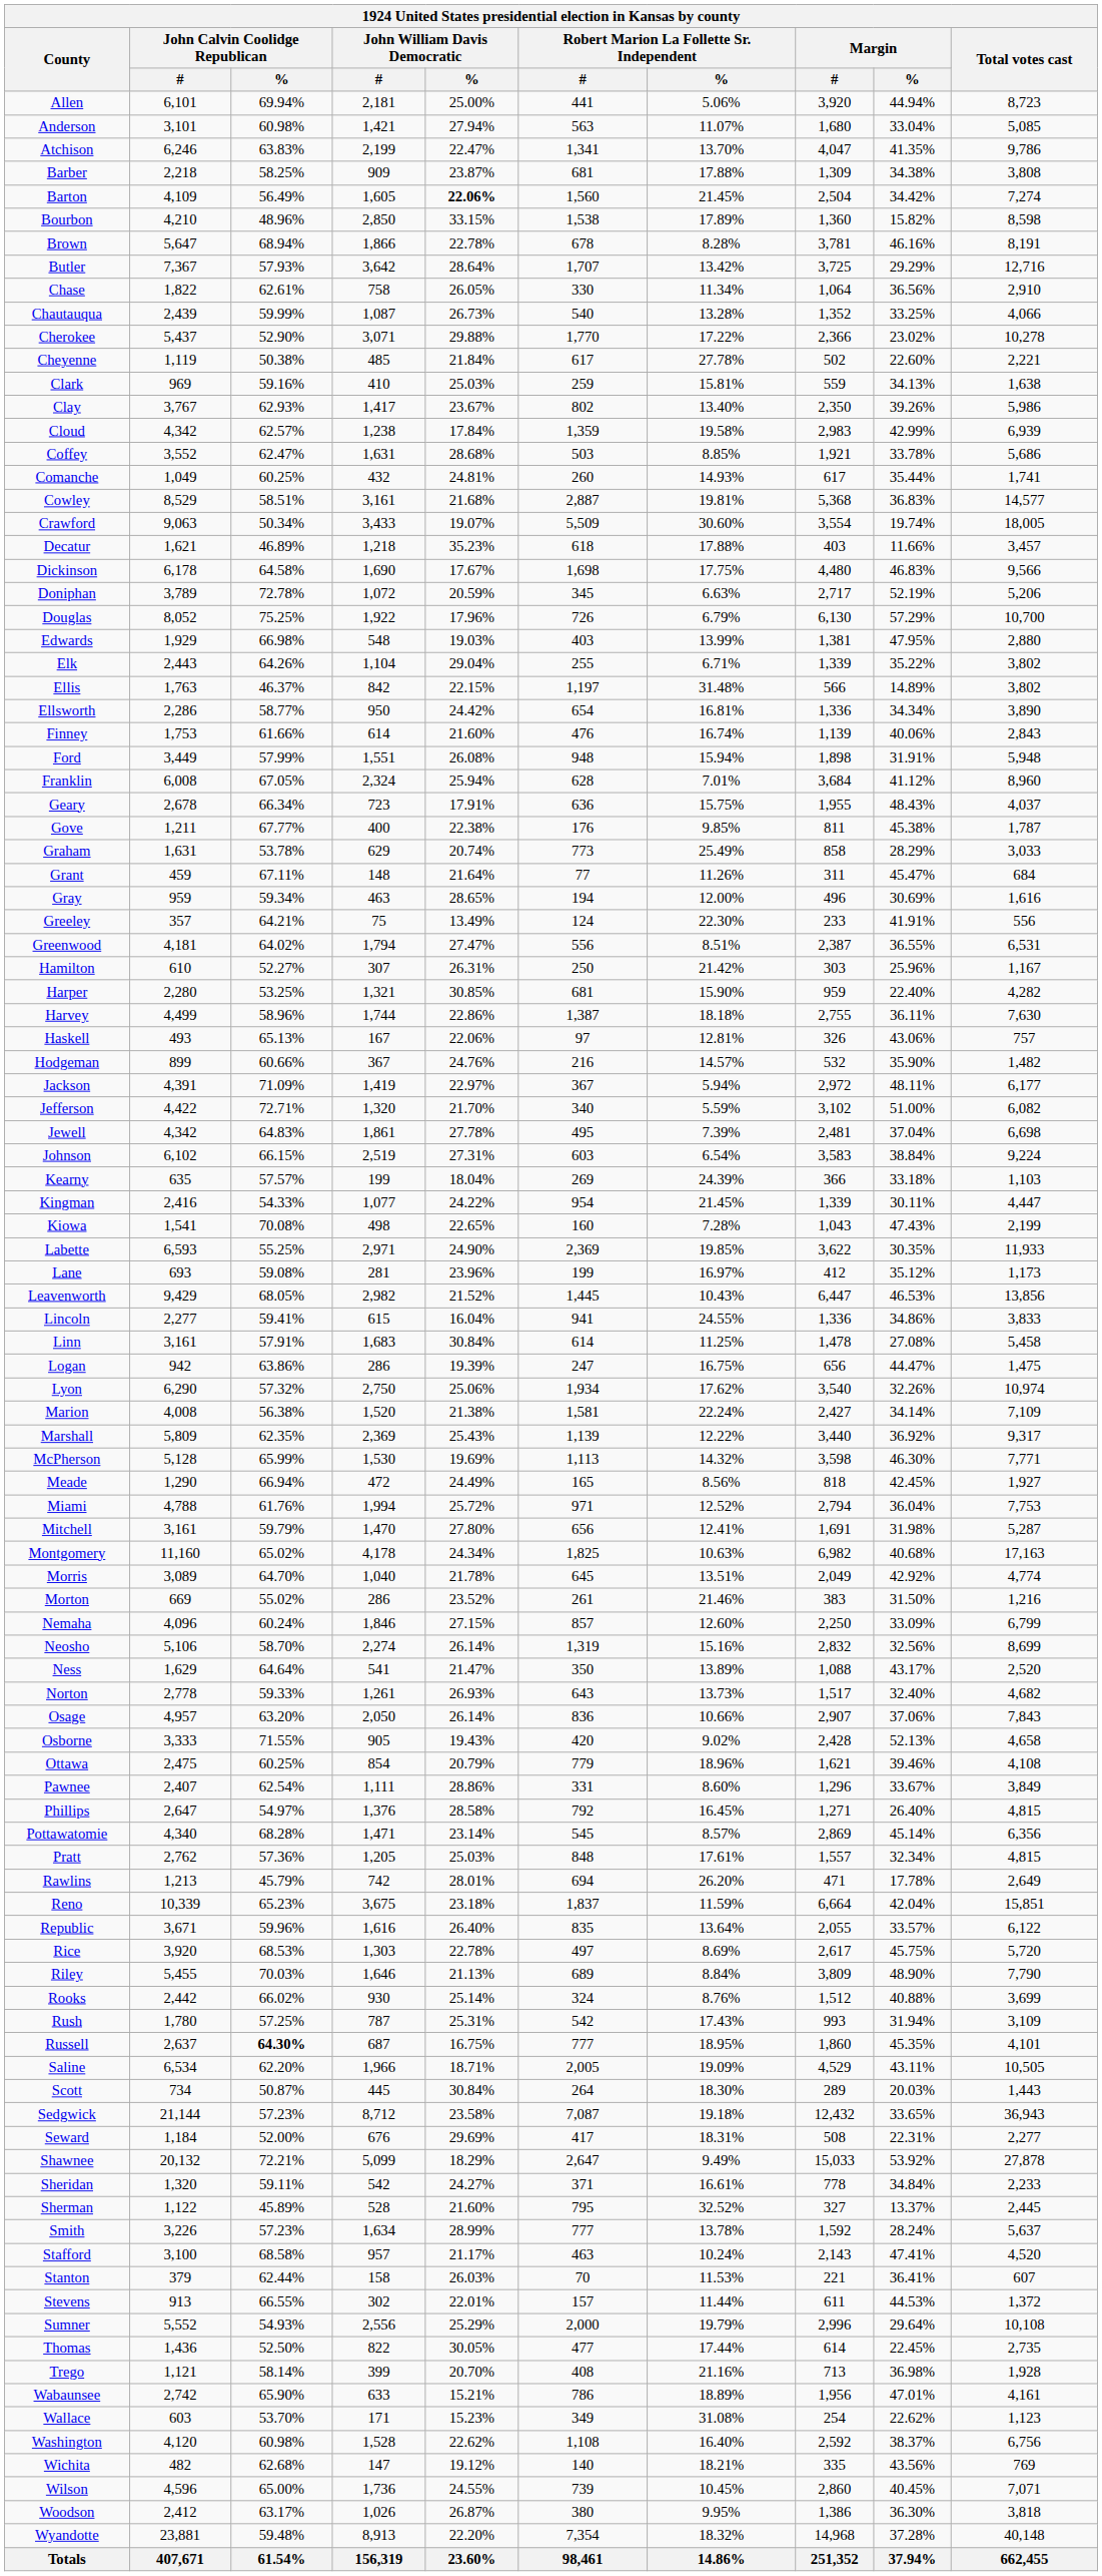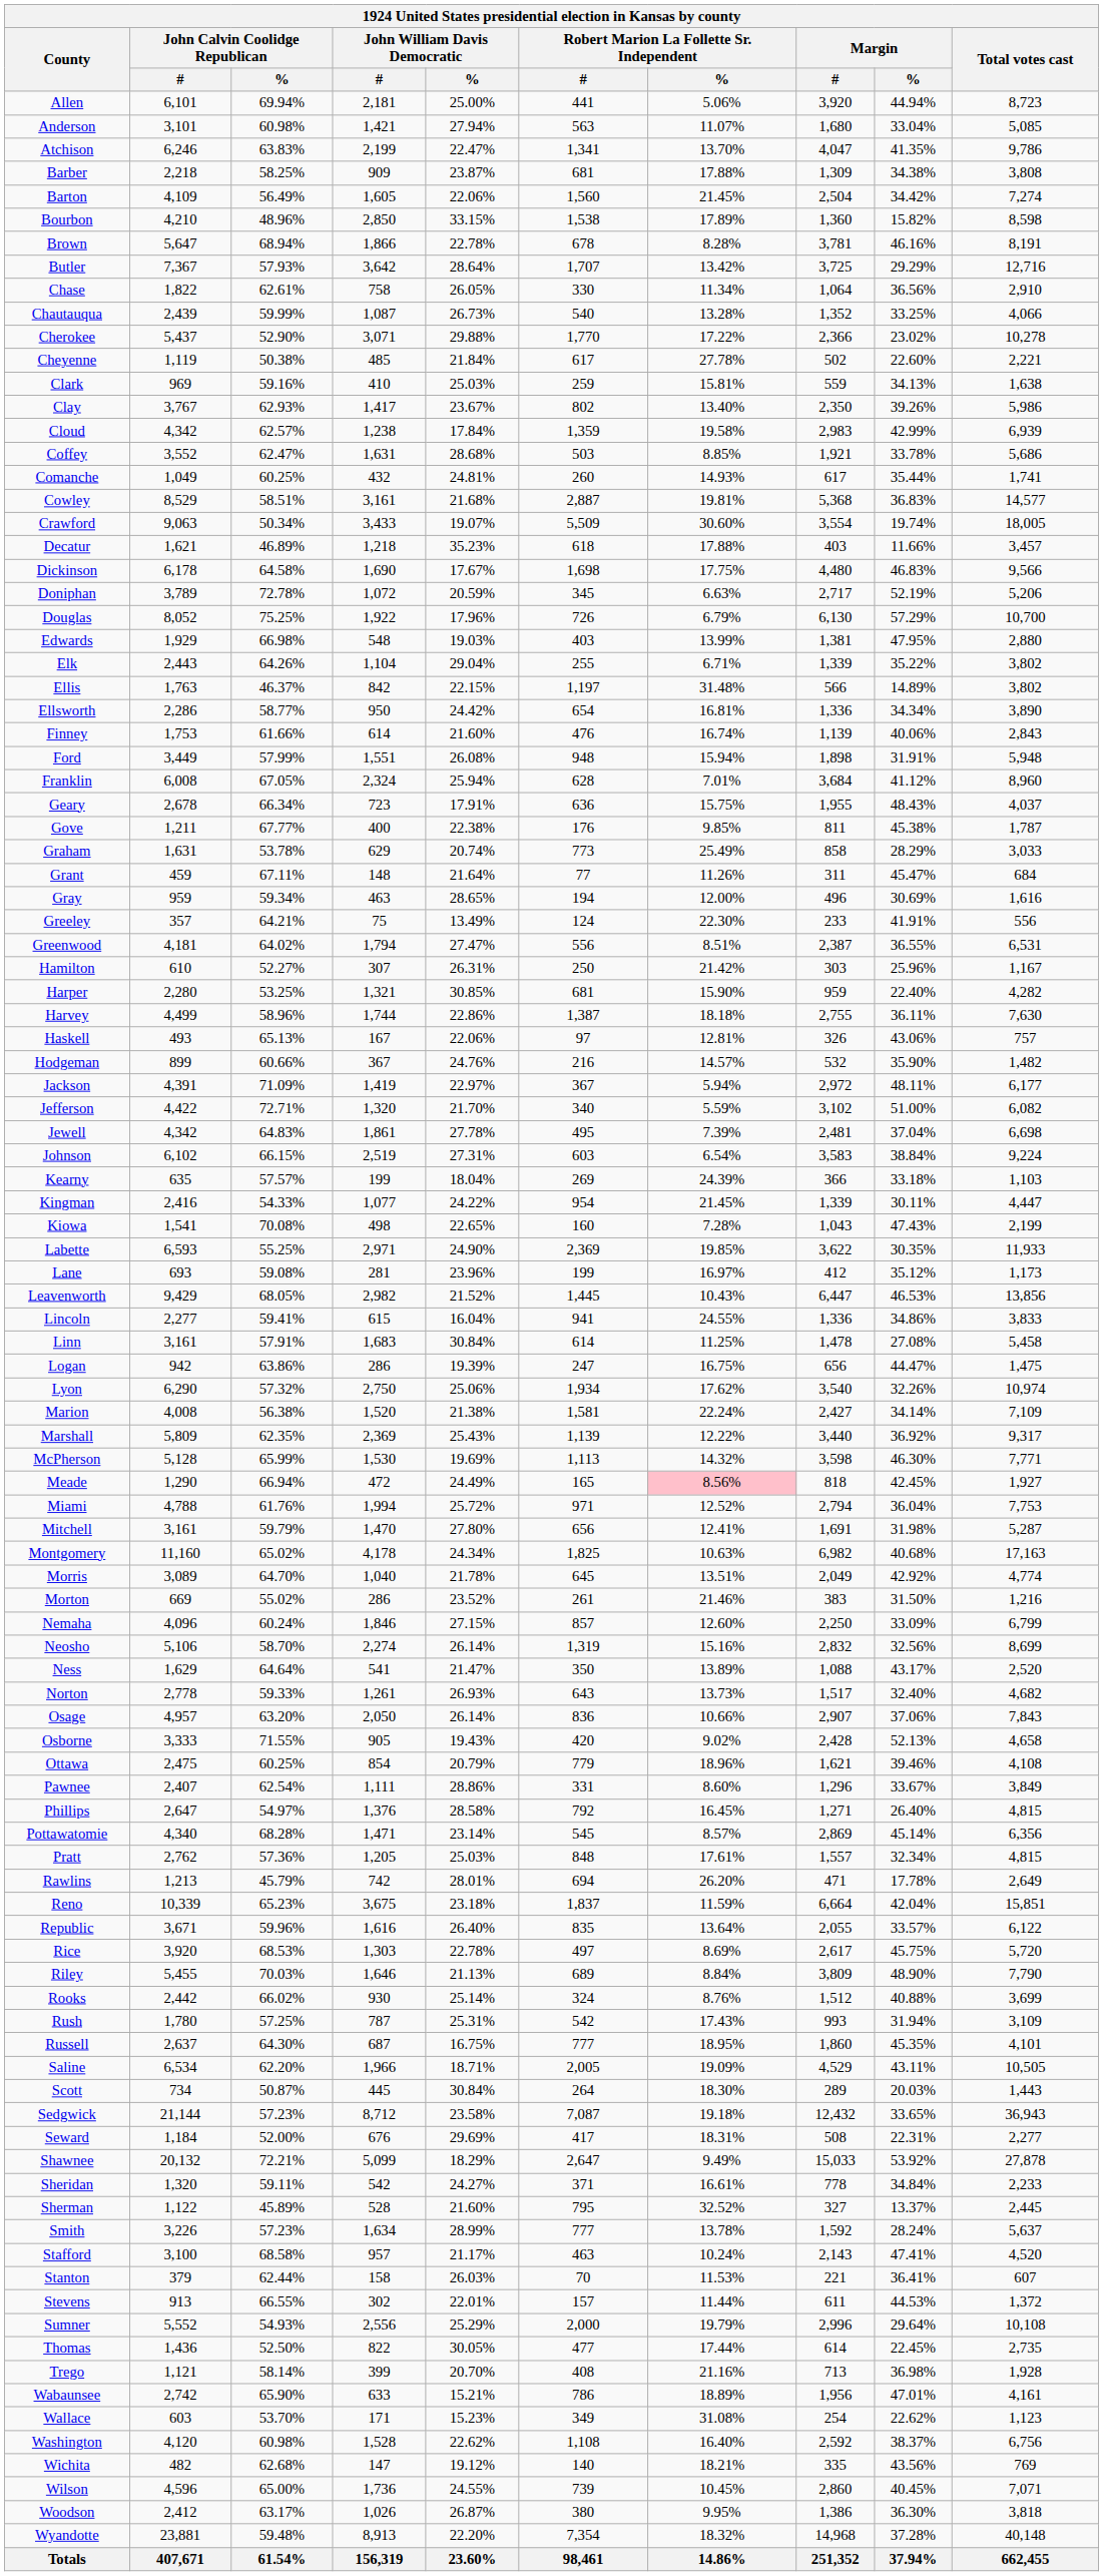Barton | John William Davis Democratic / %: bold -> normal
Meade | Robert Marion La Follette Sr. Independent / %: no background -> pink background
Russell | John Calvin Coolidge Republican / %: bold -> normal
